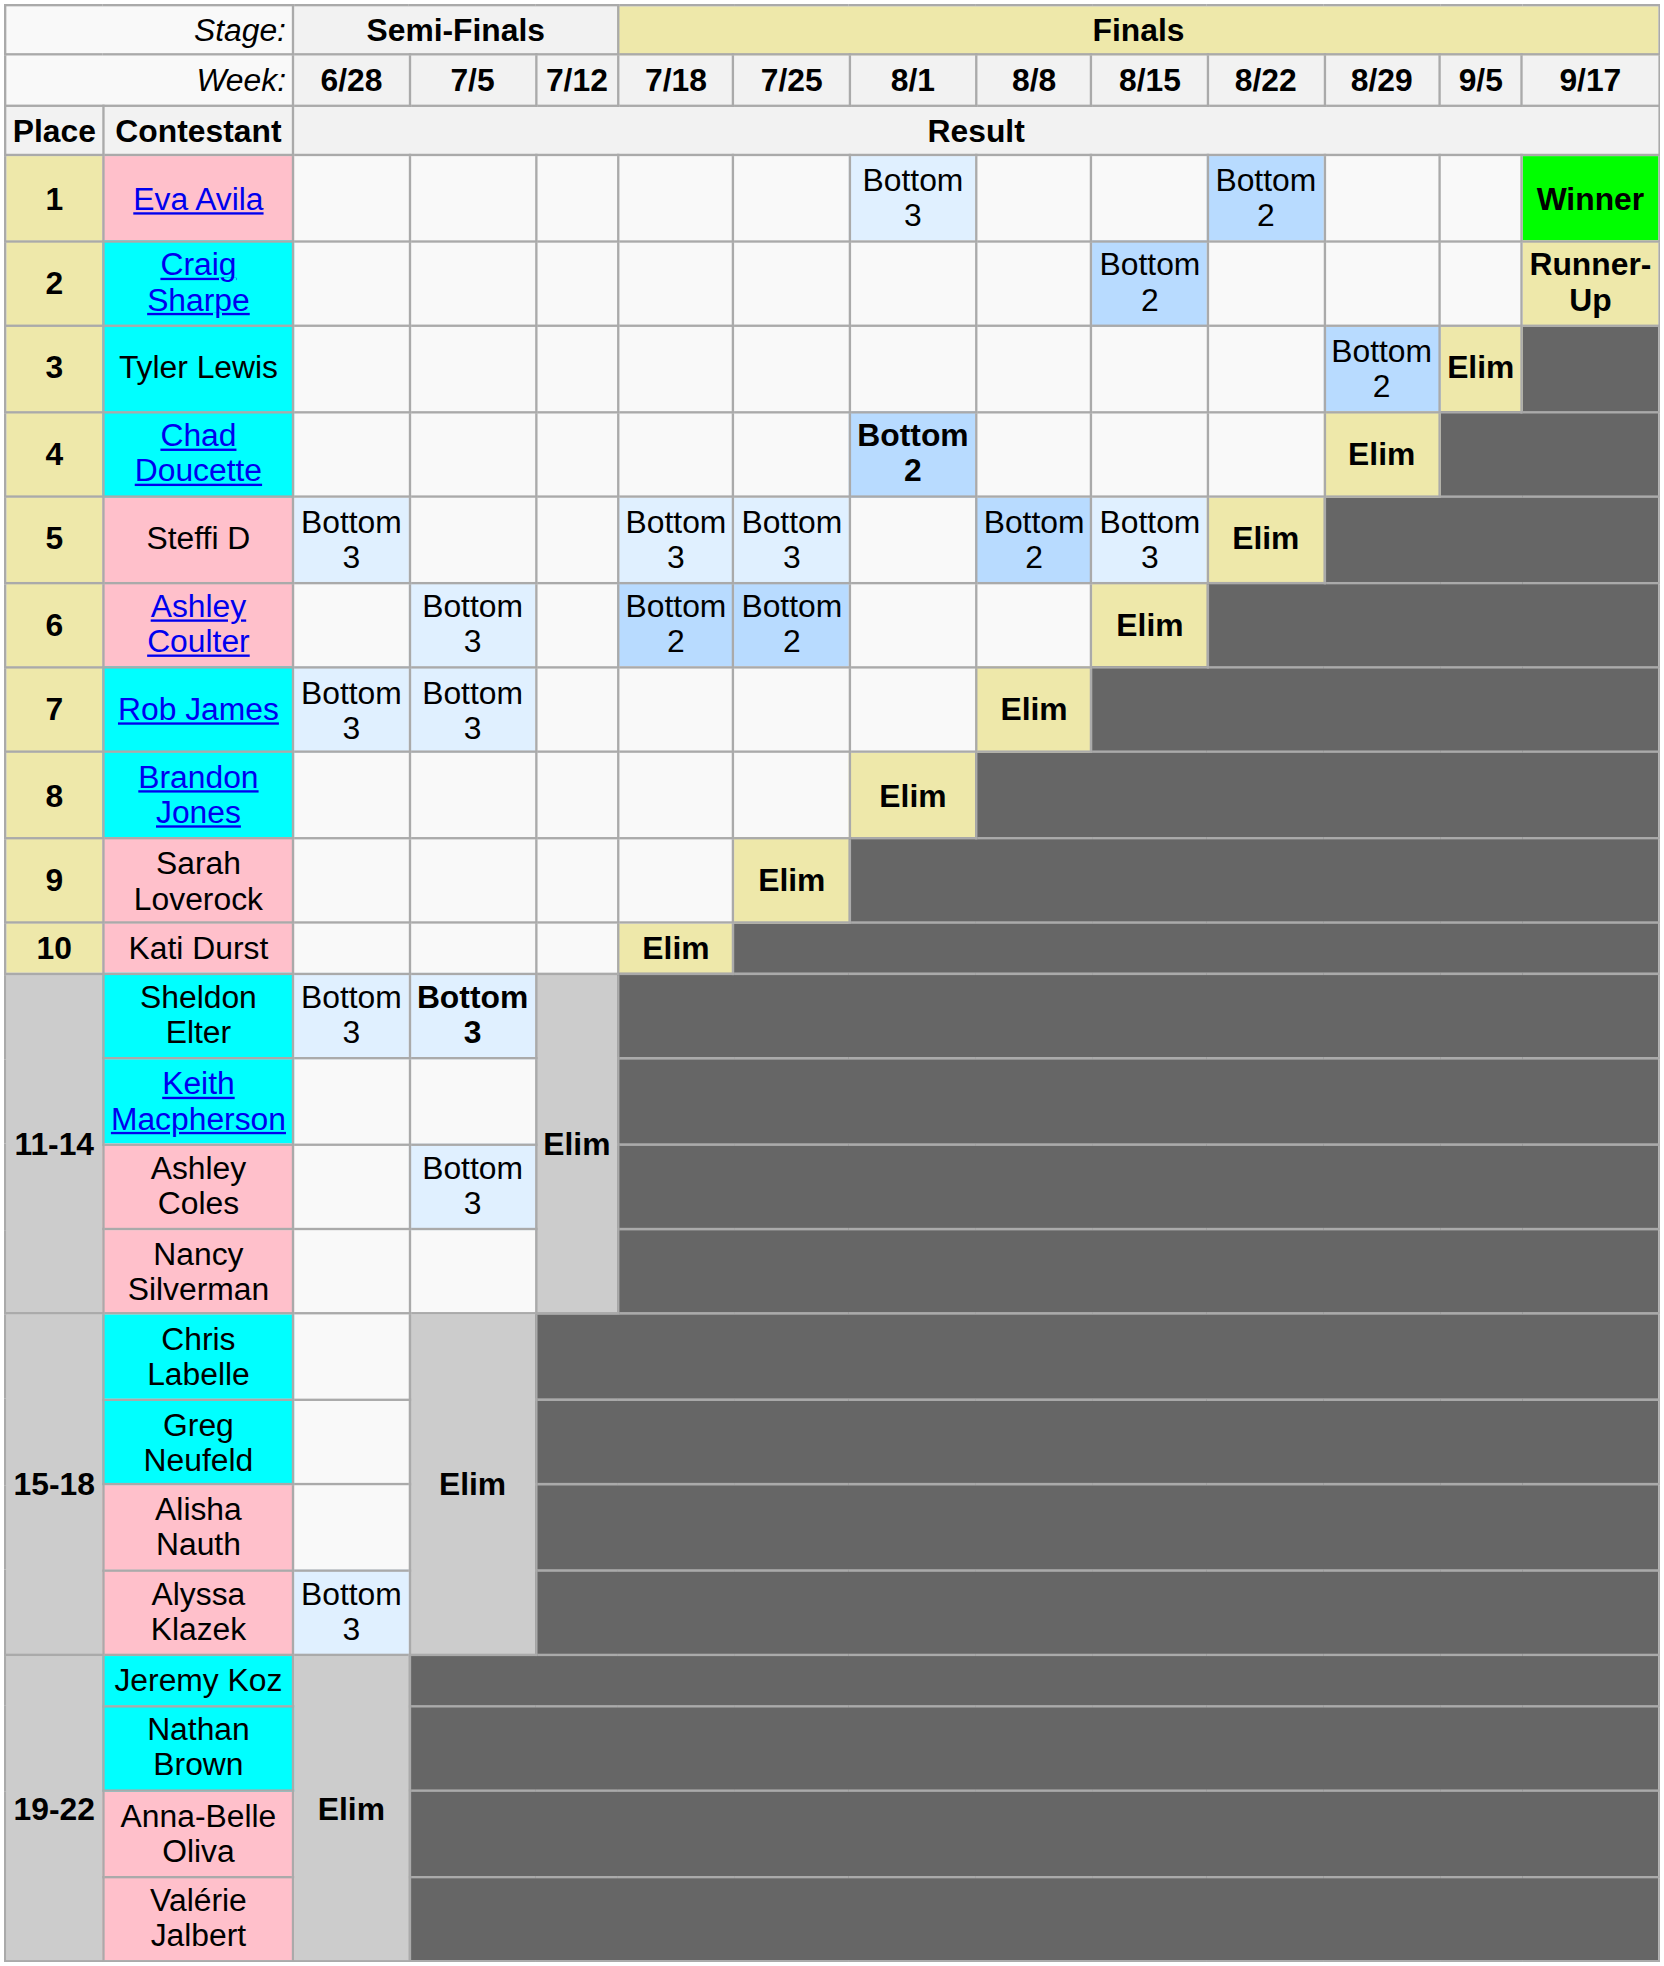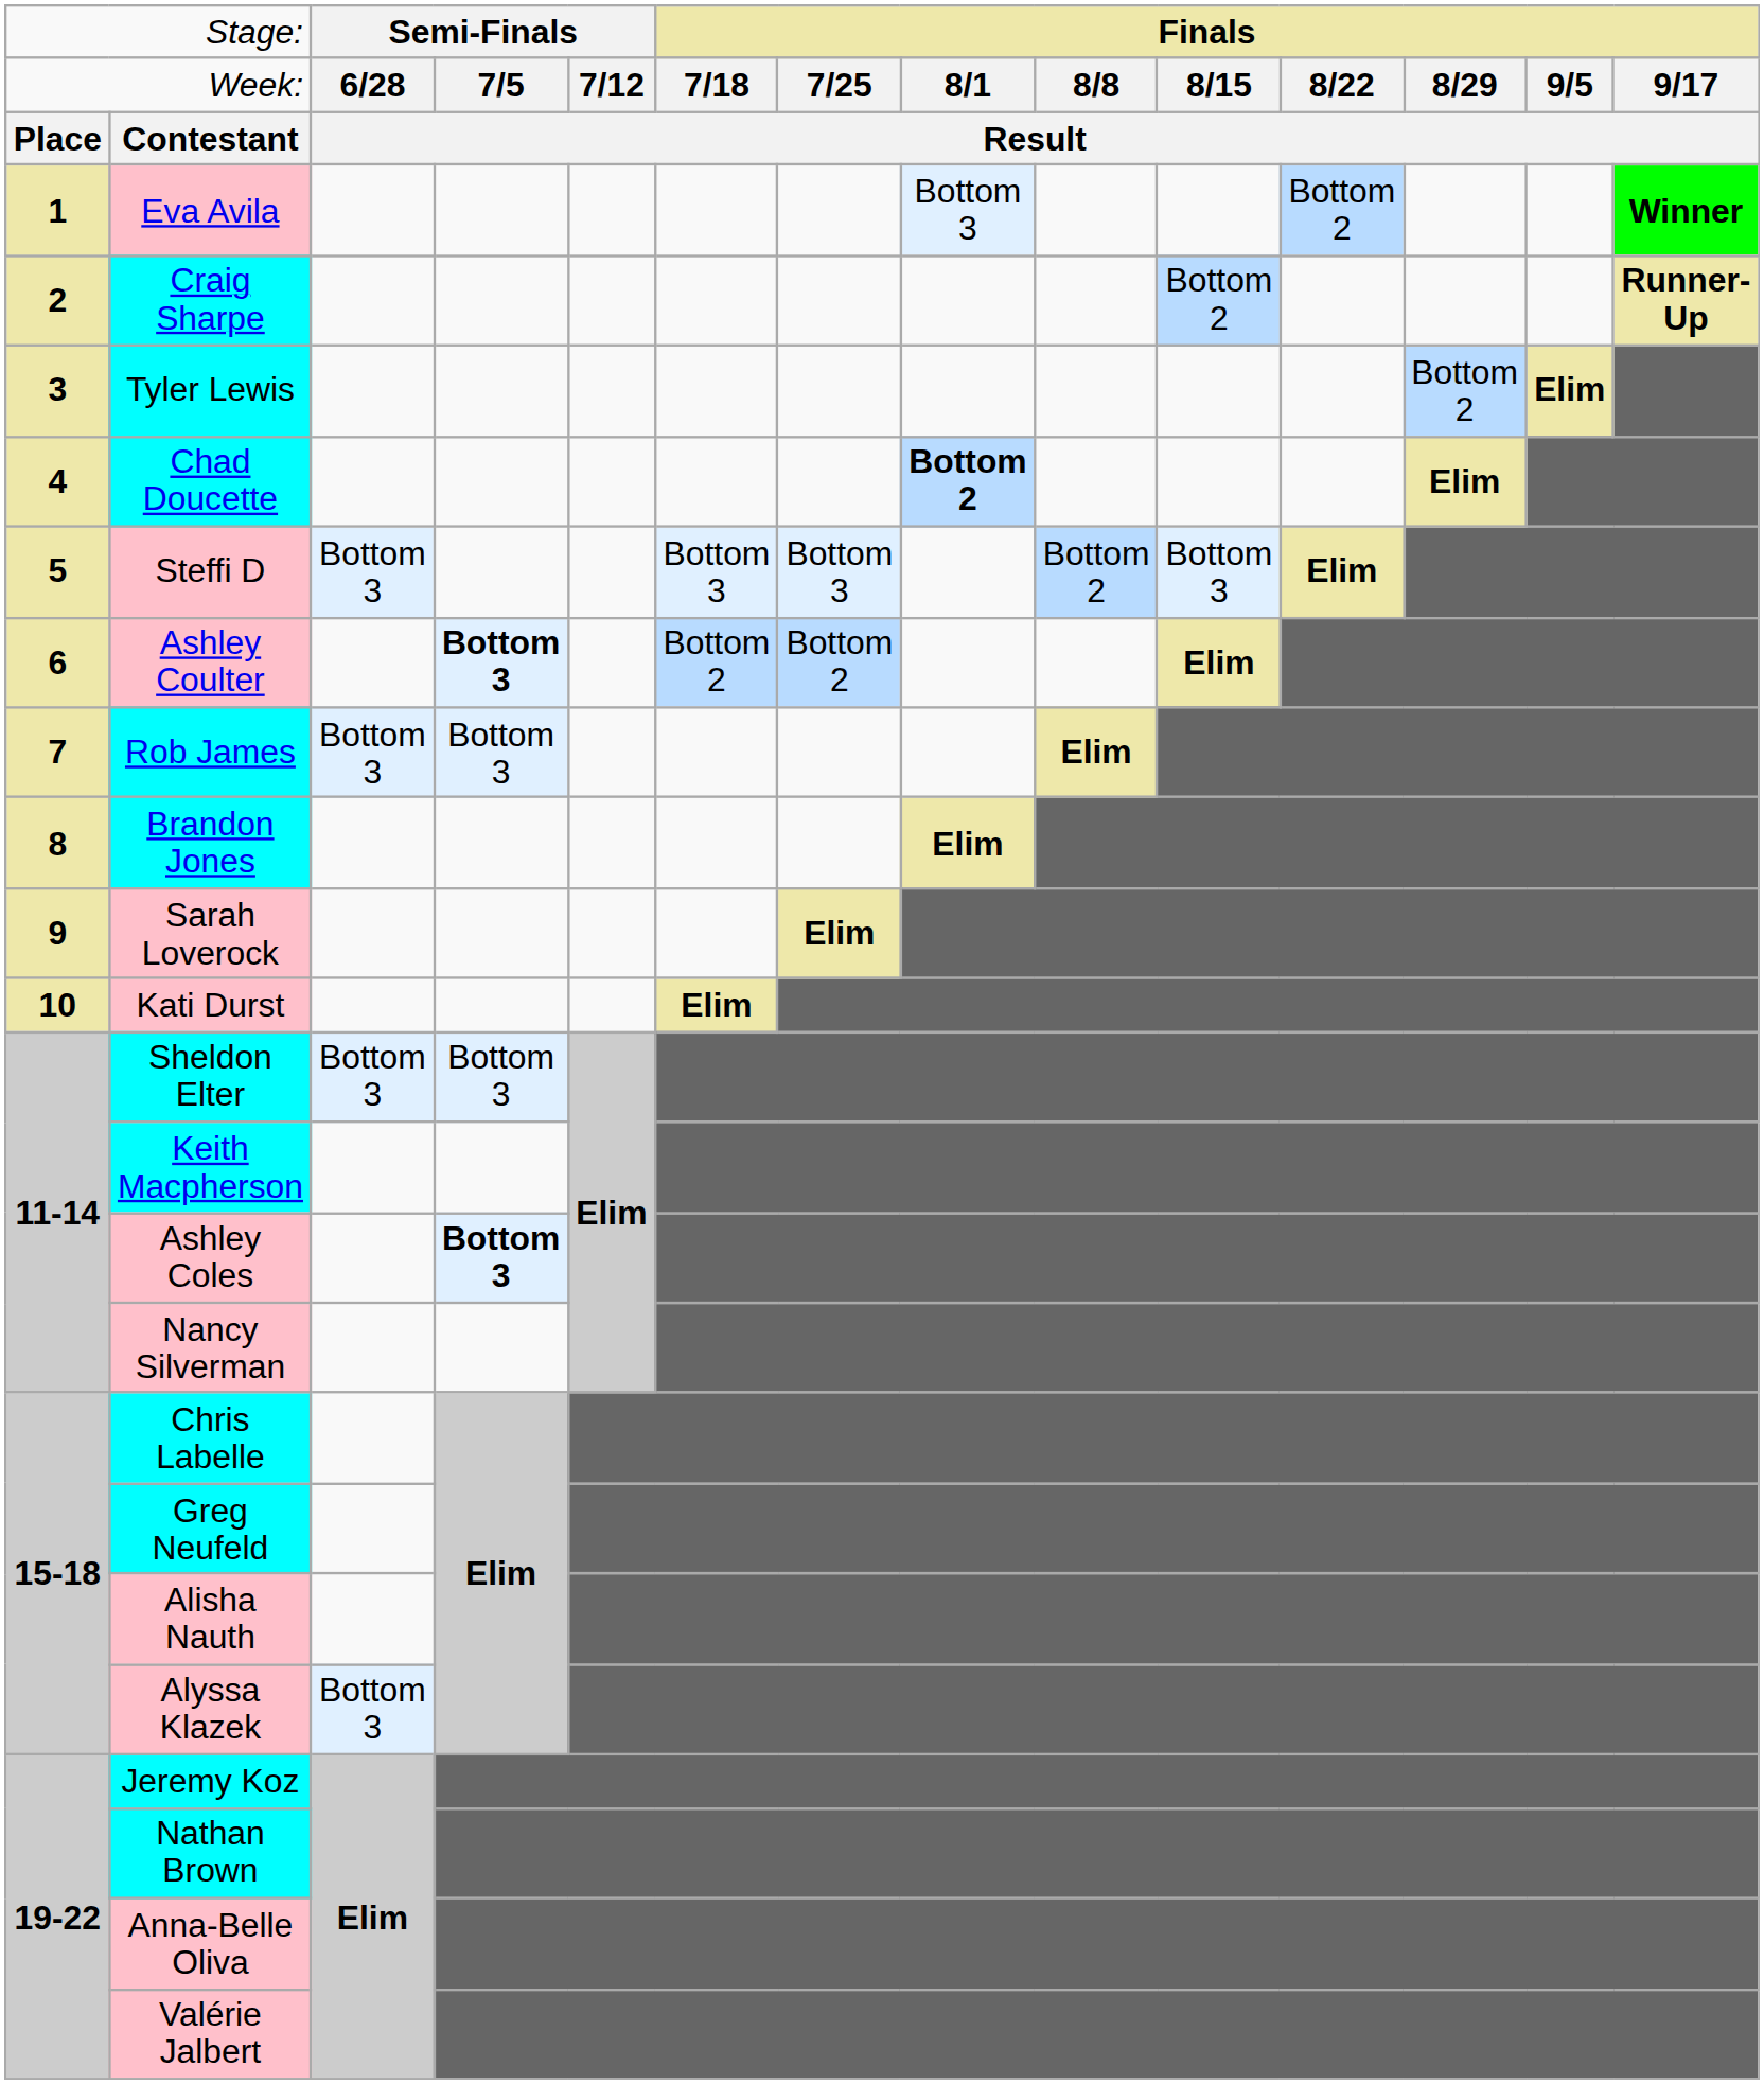Ashley Coulter | column 4: normal -> bold
Sheldon Elter | column 4: bold -> normal
Ashley Coles | column 4: normal -> bold
